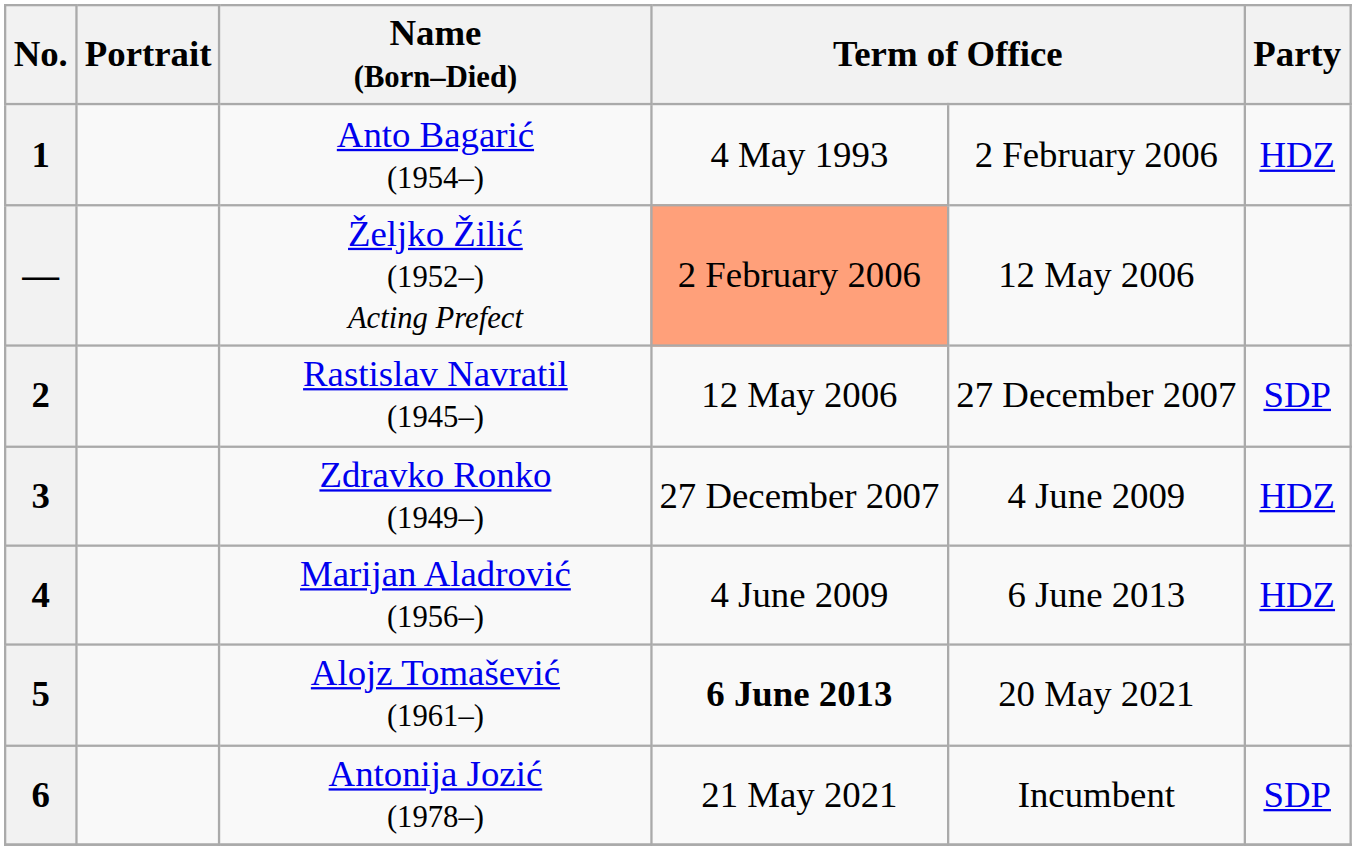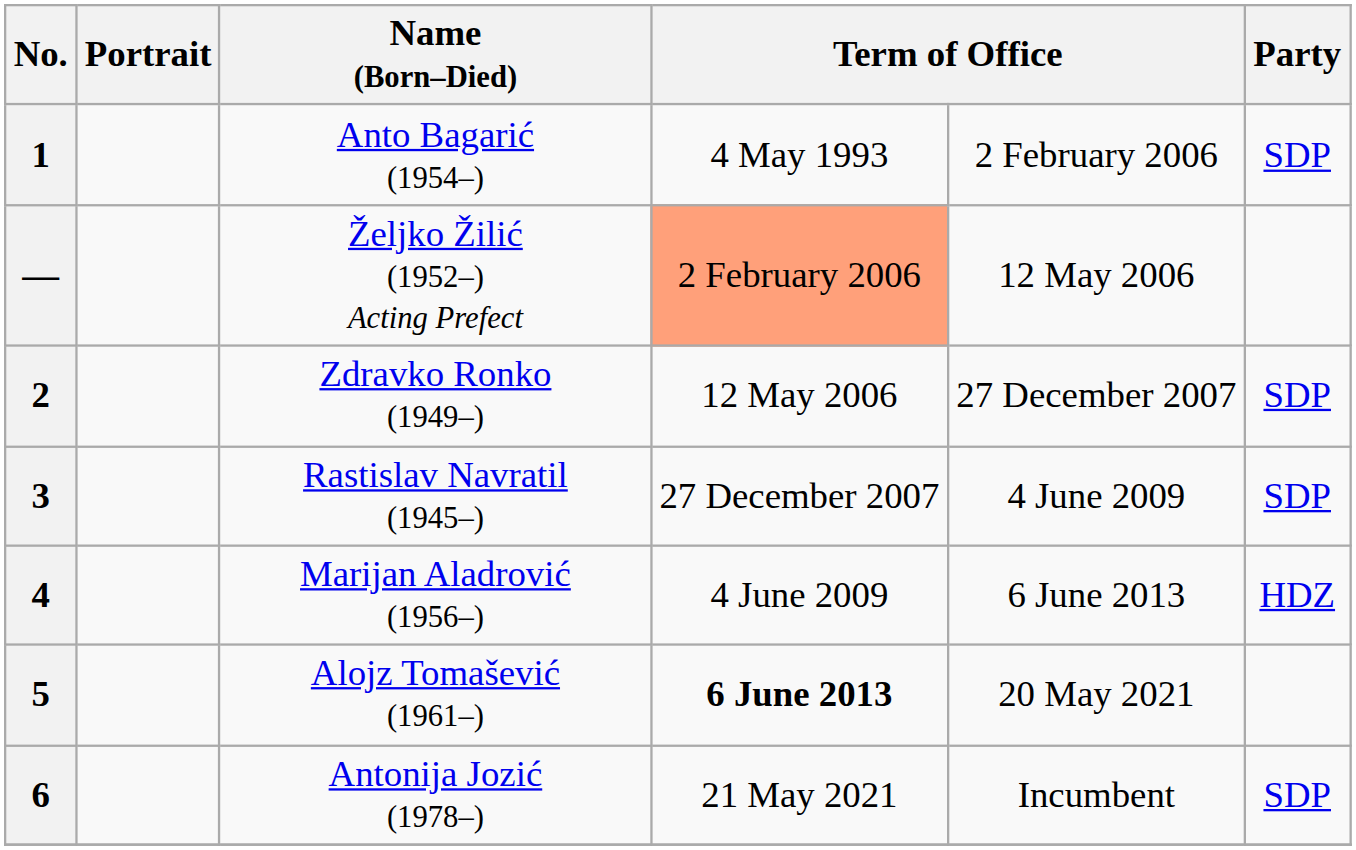1 | Party: HDZ -> SDP
2 | Name (Born–Died): Rastislav Navratil (1945–) -> Zdravko Ronko (1949–)
3 | Name (Born–Died): Zdravko Ronko (1949–) -> Rastislav Navratil (1945–)
3 | Party: HDZ -> SDP
